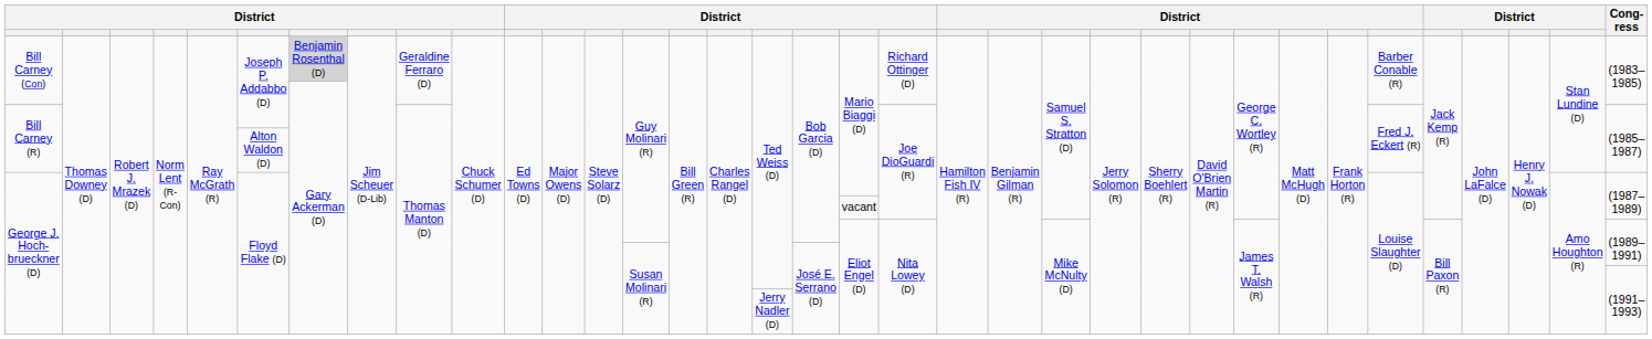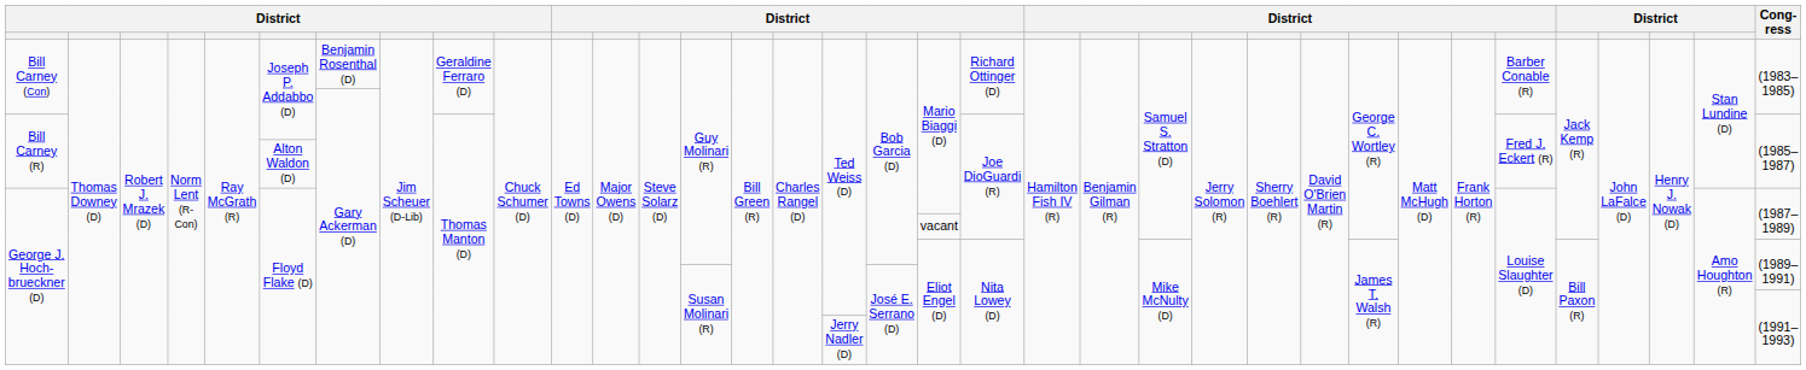row 3 | column 7: lightgrey background -> no background
